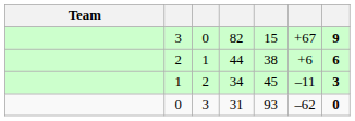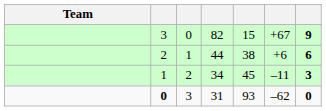row 5 | column 2: normal -> bold
